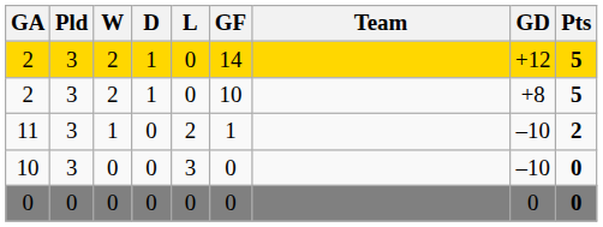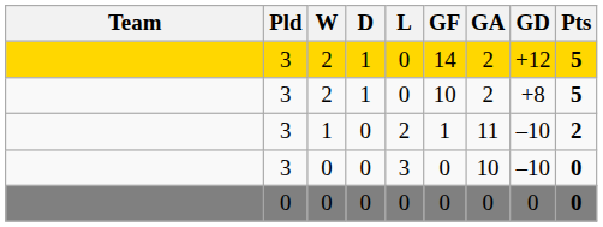columns swapped: Team <-> GA
